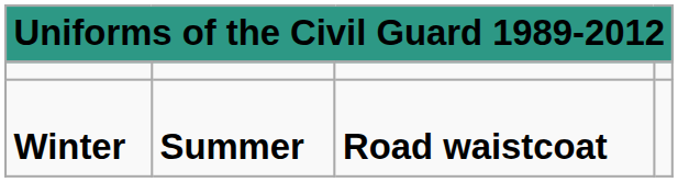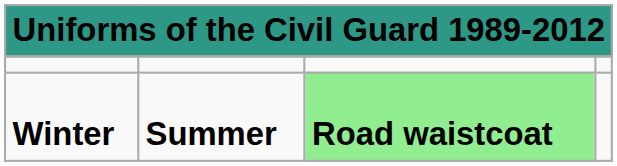Winter | column 3: no background -> lightgreen background
